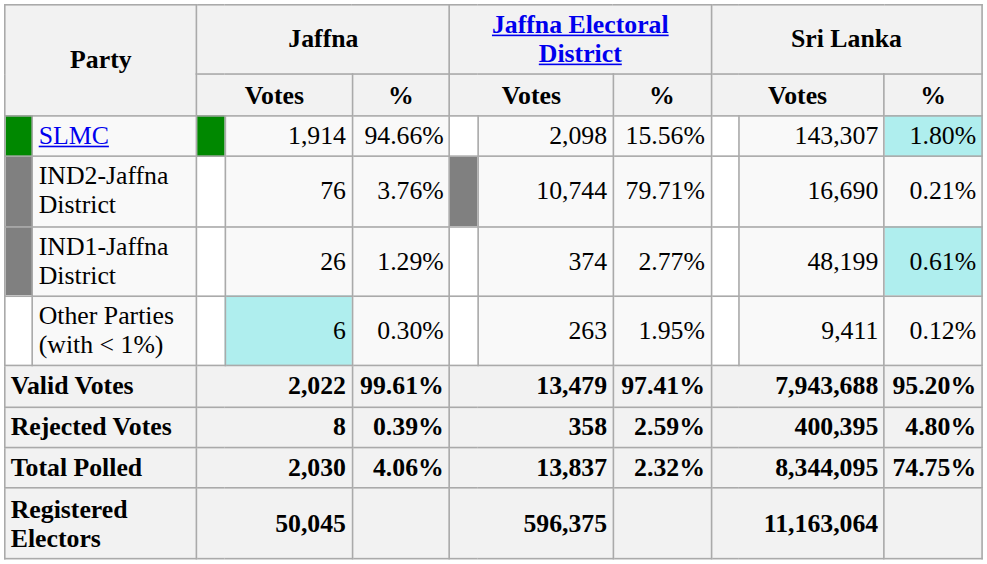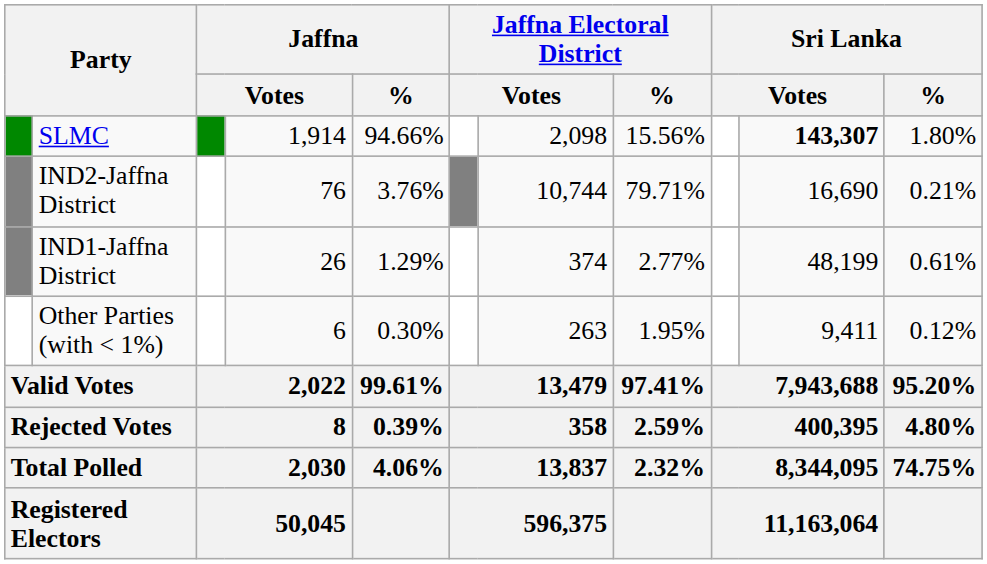SLMC | column 10: normal -> bold
SLMC | Sri Lanka / %: paleturquoise background -> no background
IND1-Jaffna District | Sri Lanka / %: paleturquoise background -> no background
Other Parties (with < 1%) | column 4: paleturquoise background -> no background
